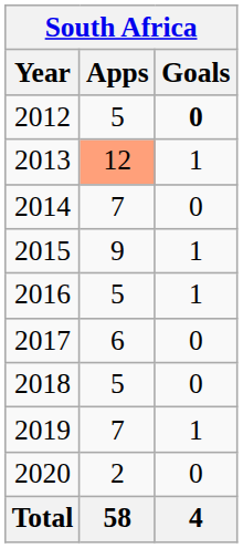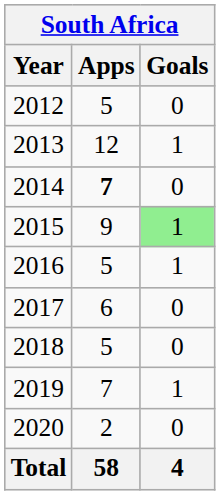2012 | Goals: bold -> normal
2013 | Apps: lightsalmon background -> no background
2014 | Apps: normal -> bold
2015 | Goals: no background -> lightgreen background
